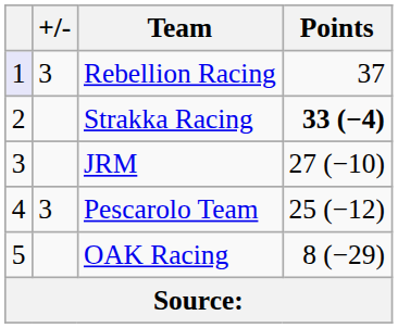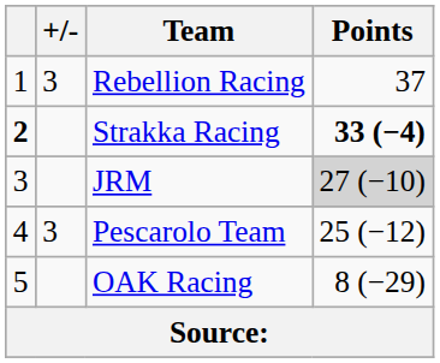Rebellion Racing | column 1: lavender background -> no background
Strakka Racing | column 1: normal -> bold
JRM | Points: no background -> lightgrey background
